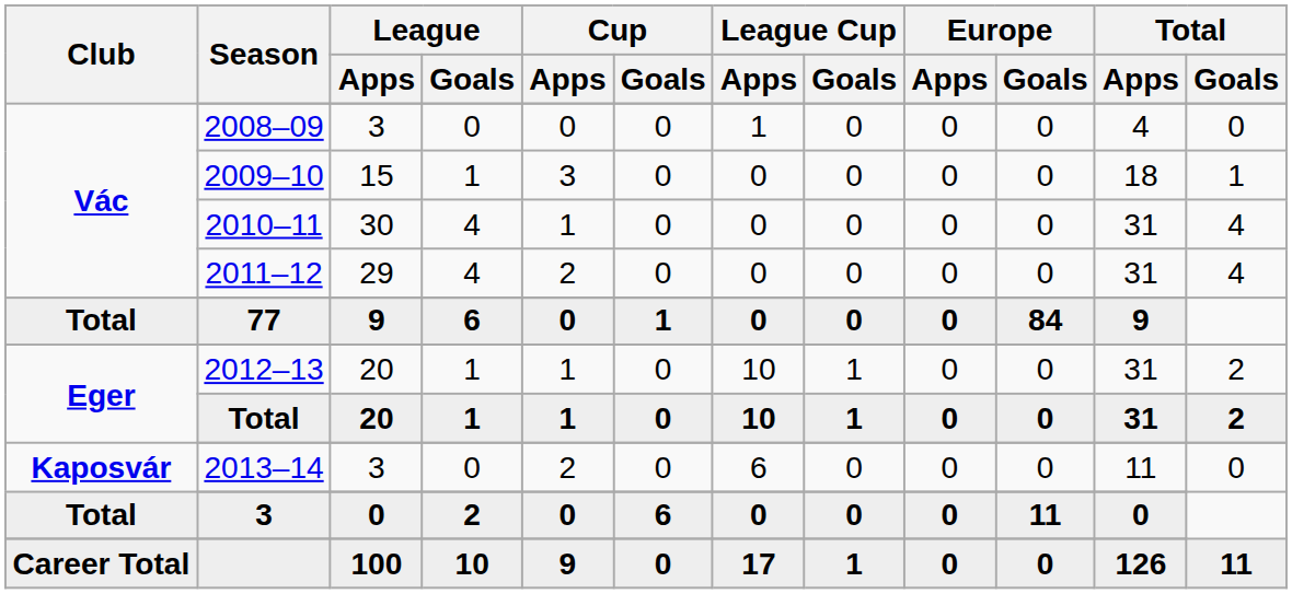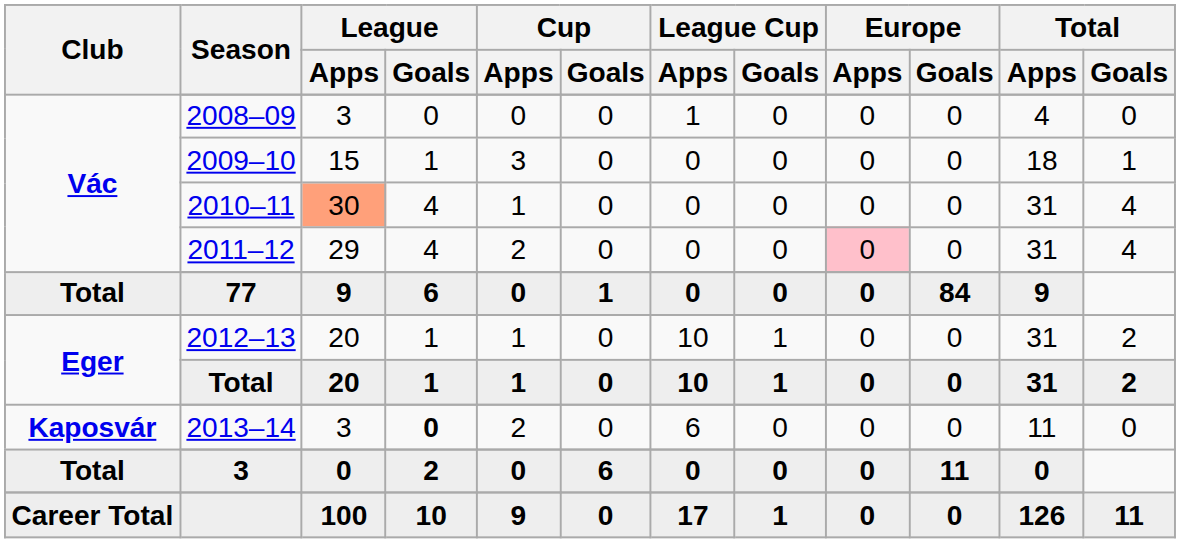2010–11 | League / Apps: no background -> lightsalmon background
2011–12 | Europe / Apps: no background -> pink background
2013–14 | League / Goals: normal -> bold
